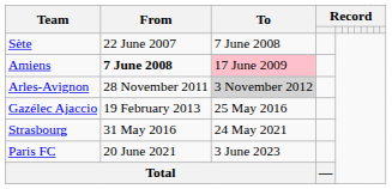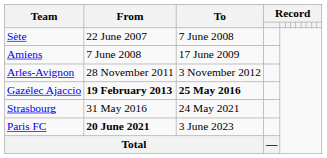Amiens | From: bold -> normal
Amiens | To: pink background -> no background
Arles-Avignon | To: lightgrey background -> no background
Gazélec Ajaccio | From: normal -> bold
Gazélec Ajaccio | To: normal -> bold
Paris FC | From: normal -> bold
